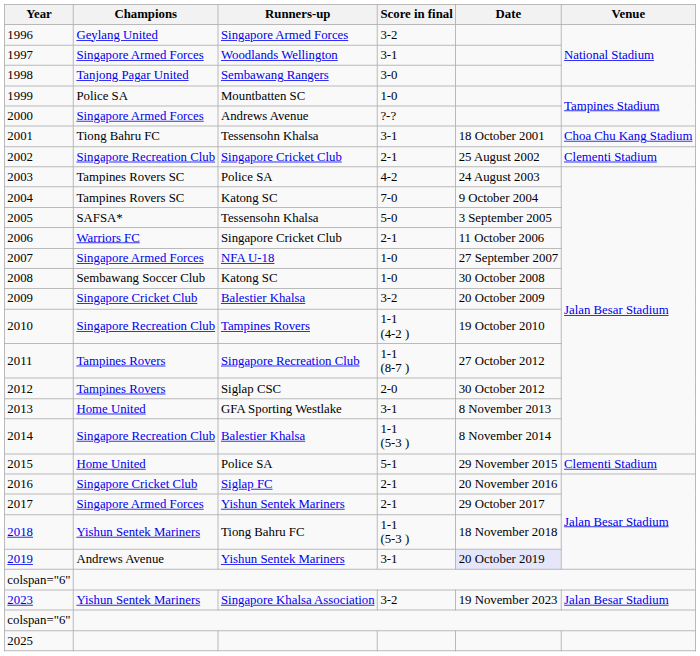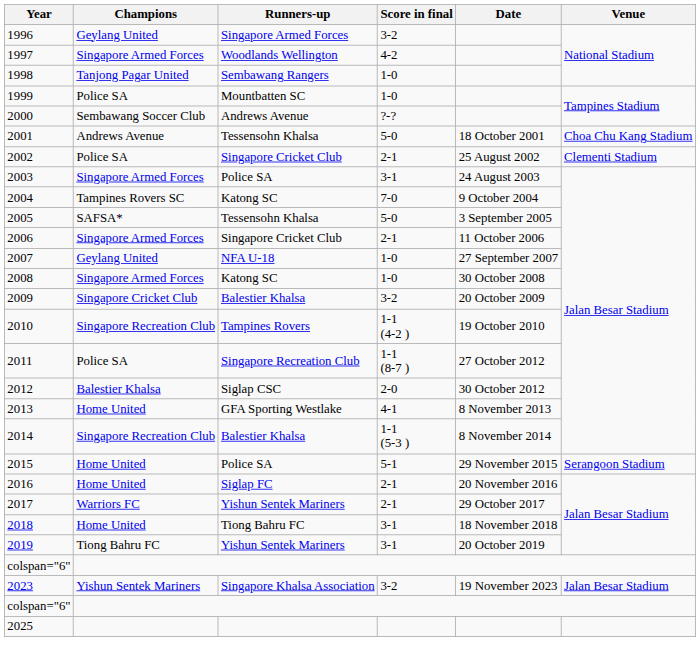1997 | Score in final: 3-1 -> 4-2
1998 | Score in final: 3-0 -> 1-0
2000 | Champions: Singapore Armed Forces -> Sembawang Soccer Club
2001 | Champions: Tiong Bahru FC -> Andrews Avenue
2001 | Score in final: 3-1 -> 5-0
2002 | Champions: Singapore Recreation Club -> Police SA
2003 | Champions: Tampines Rovers SC -> Singapore Armed Forces
2003 | Score in final: 4-2 -> 3-1
2006 | Champions: Warriors FC -> Singapore Armed Forces
2007 | Champions: Singapore Armed Forces -> Geylang United
2008 | Champions: Sembawang Soccer Club -> Singapore Armed Forces
2011 | Champions: Tampines Rovers -> Police SA
2012 | Champions: Tampines Rovers -> Balestier Khalsa
2013 | Score in final: 3-1 -> 4-1
2015 | Venue: Clementi Stadium -> Serangoon Stadium
2016 | Champions: Singapore Cricket Club -> Home United
2017 | Champions: Singapore Armed Forces -> Warriors FC
2018 | Champions: Yishun Sentek Mariners -> Home United
2018 | Score in final: 1-1 (5-3 ) -> 3-1
2019 | Champions: Andrews Avenue -> Tiong Bahru FC
2019 | Date: lavender background -> no background
